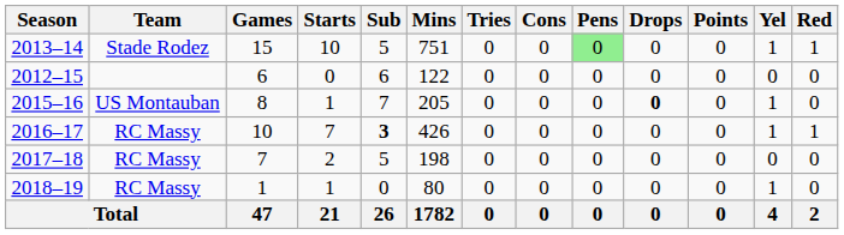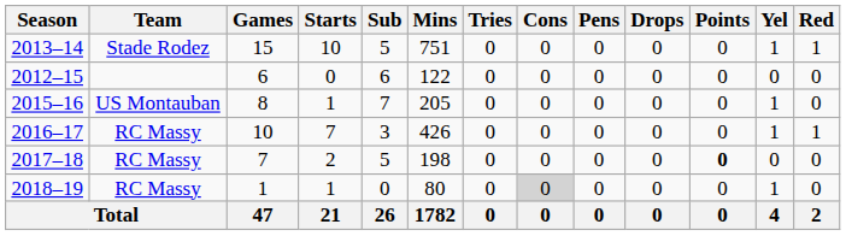2013–14 | Pens: lightgreen background -> no background
2015–16 | Drops: bold -> normal
2016–17 | Sub: bold -> normal
2017–18 | Points: normal -> bold
2018–19 | Cons: no background -> lightgrey background
